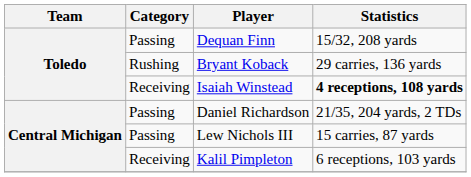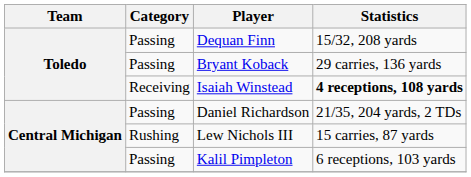Bryant Koback | Category: Rushing -> Passing
Lew Nichols III | Category: Passing -> Rushing
Kalil Pimpleton | Category: Receiving -> Passing
